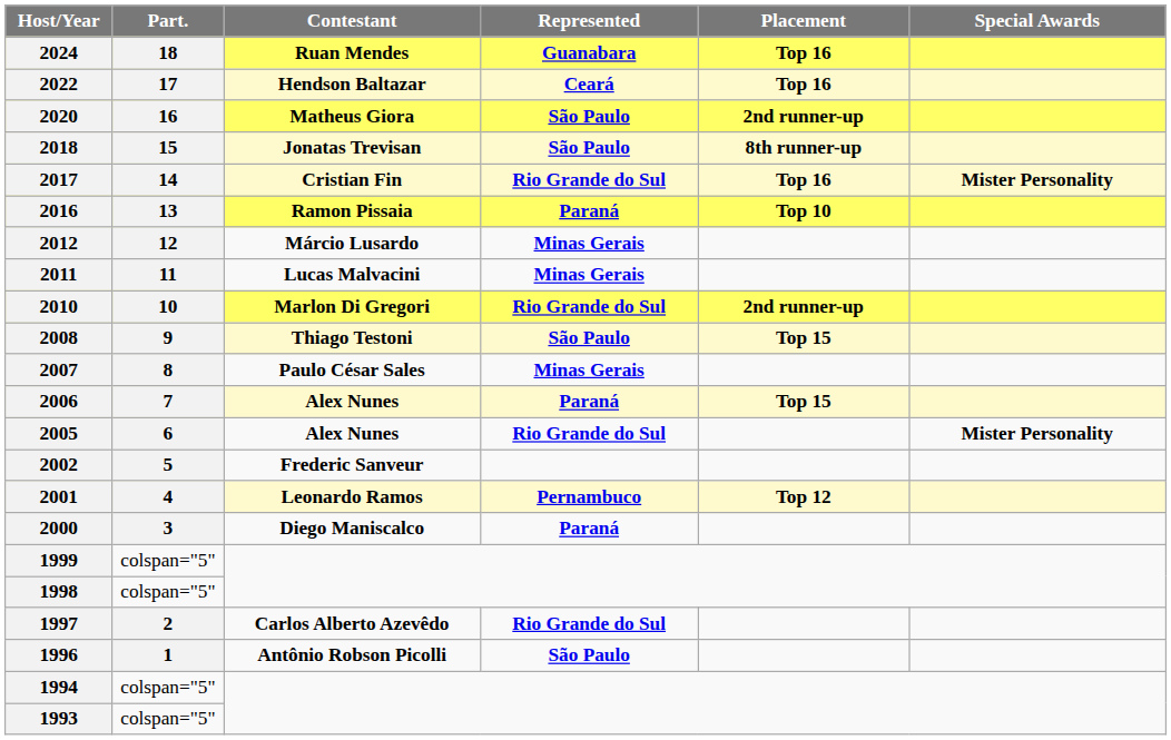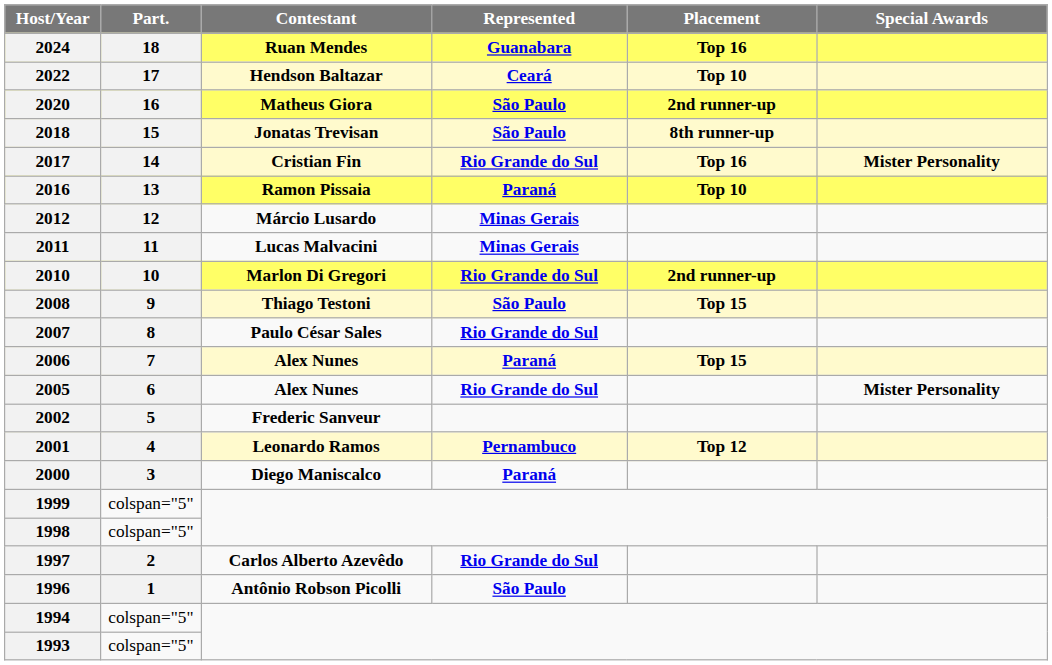2022 | Placement: Top 16 -> Top 10
2007 | Represented: Minas Gerais -> Rio Grande do Sul
